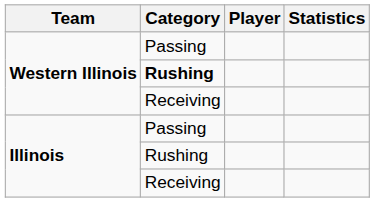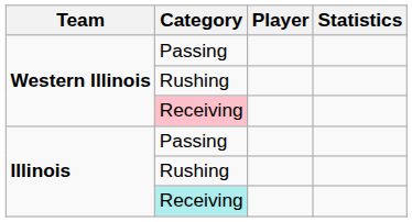Western Illinois / Rushing | Category: bold -> normal
Western Illinois / Receiving | Category: no background -> pink background
Illinois / Receiving | Category: no background -> paleturquoise background
